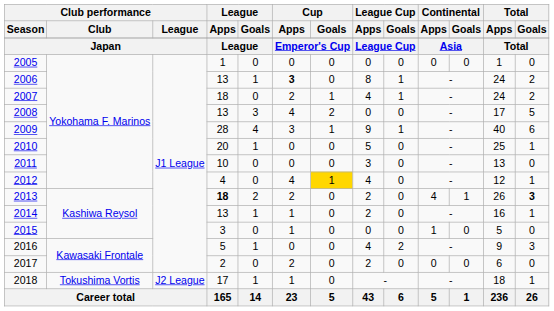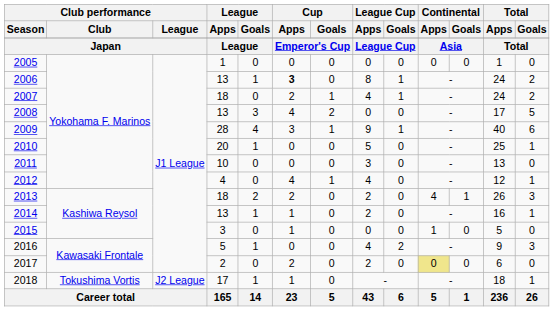2012 | Cup / Goals: gold background -> no background
2013 | League / Apps: bold -> normal
2013 | Total / Goals: bold -> normal
2017 | Continental / Apps: no background -> khaki background
